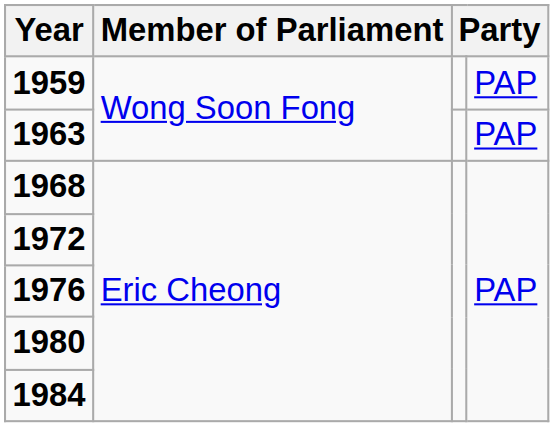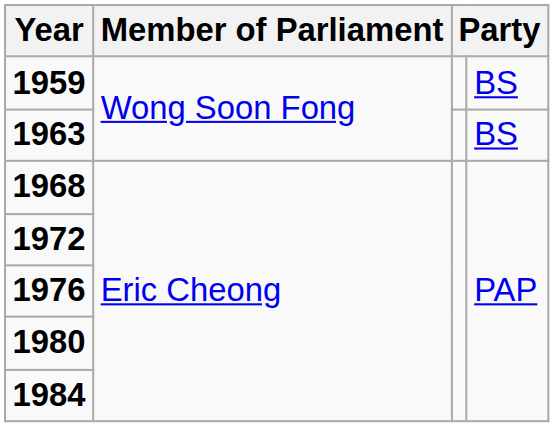1959 | column 4: PAP -> BS
1963 | column 4: PAP -> BS
